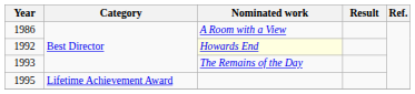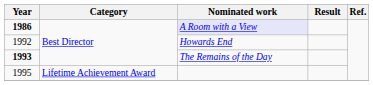A Room with a View | Year: normal -> bold
A Room with a View | Nominated work: no background -> lavender background
Howards End | Nominated work: lightyellow background -> no background
The Remains of the Day | Year: normal -> bold
